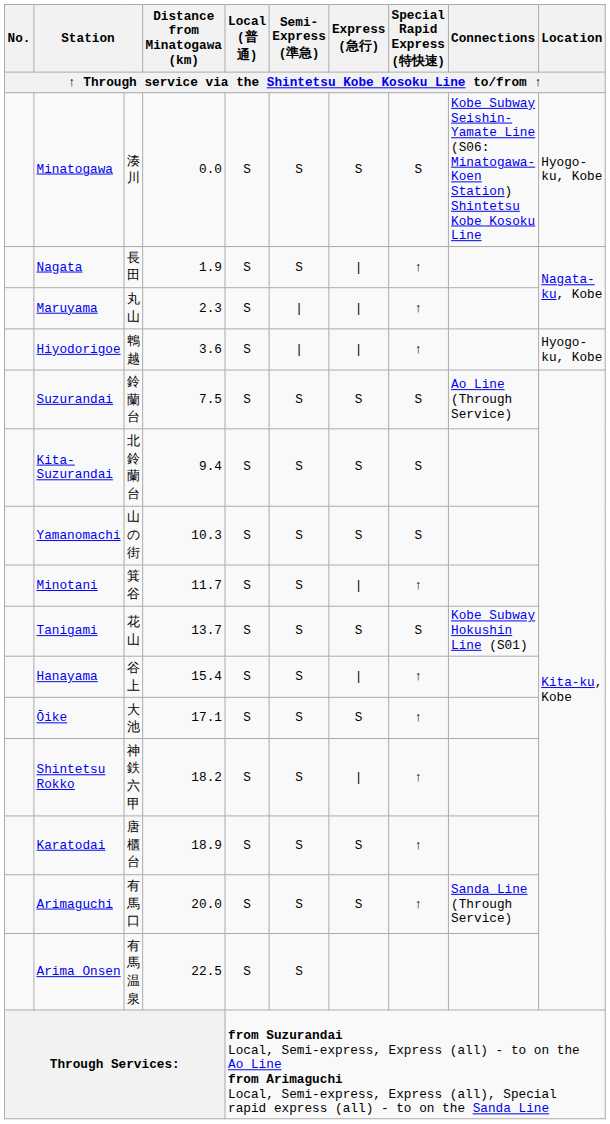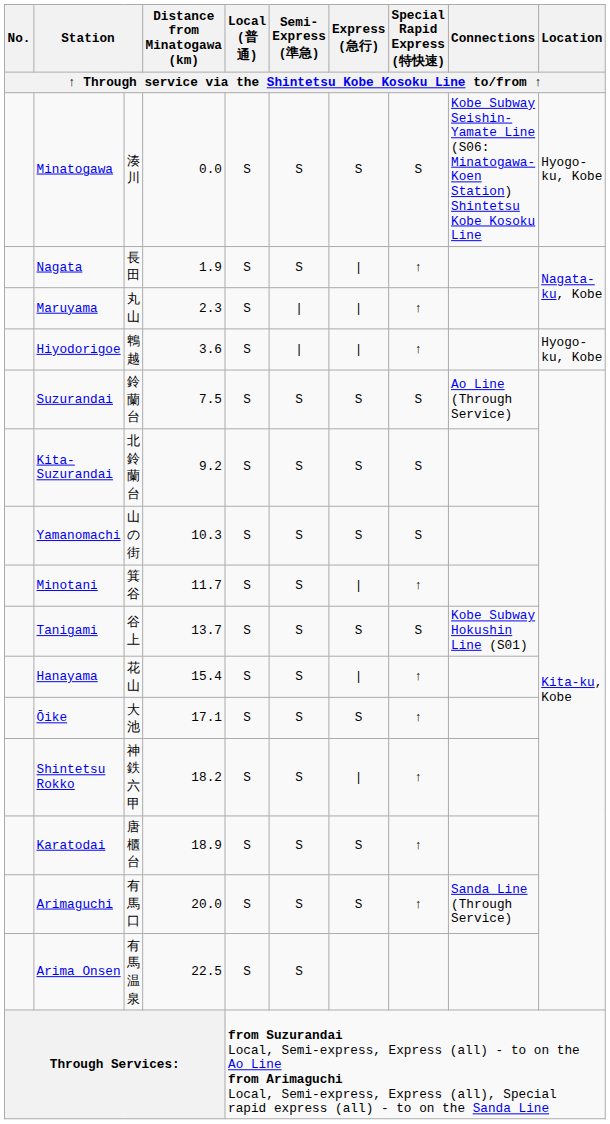Kita-Suzurandai | Distance from Minatogawa (km): 9.4 -> 9.2
Tanigami | column 3: 花山 -> 谷上
Hanayama | column 3: 谷上 -> 花山
